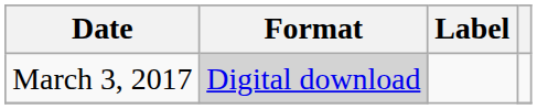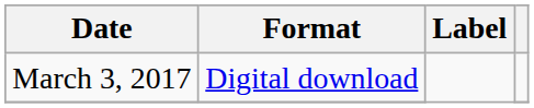March 3, 2017 | Format: lightgrey background -> no background
